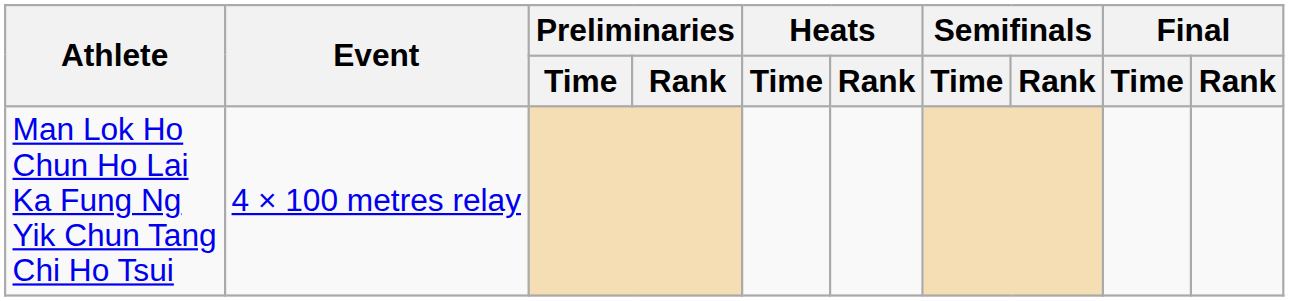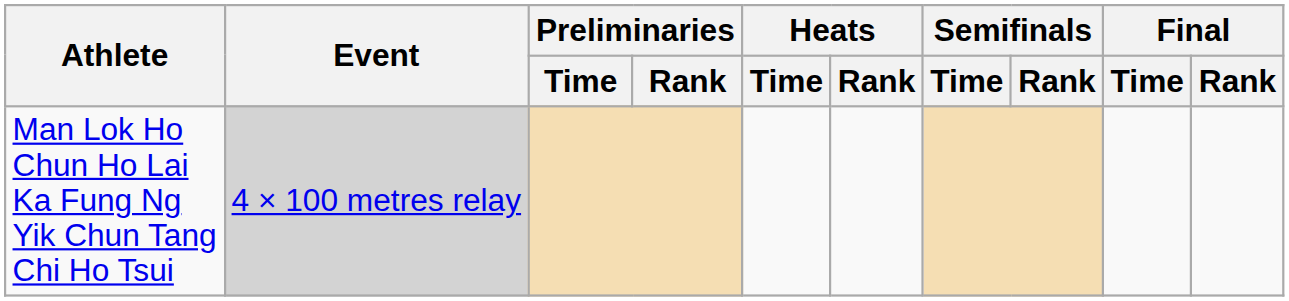Man Lok Ho Chun Ho Lai Ka Fung Ng Yik Chun Tang Chi Ho Tsui | Event: no background -> lightgrey background
